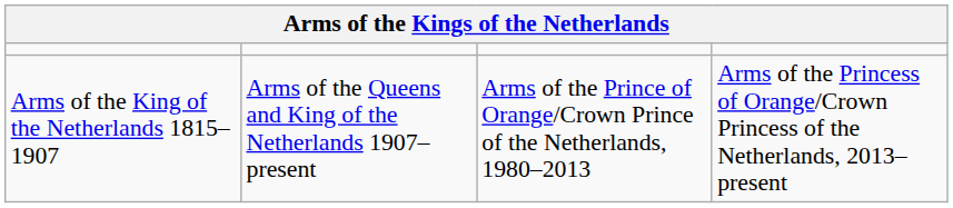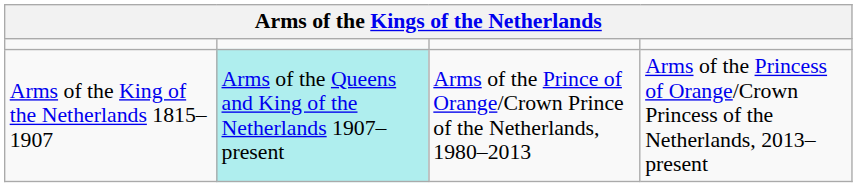Arms of the King of the Netherlands 1815–1907 | column 2: no background -> paleturquoise background
